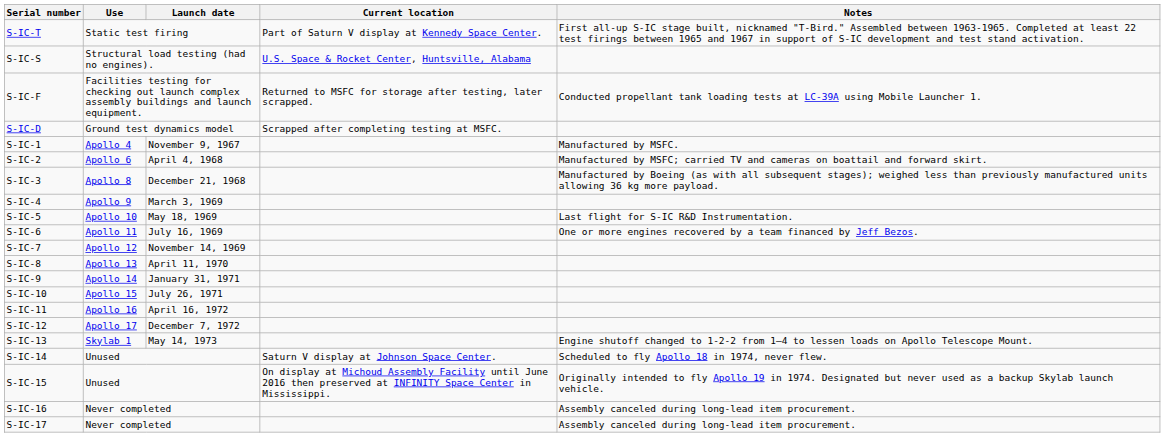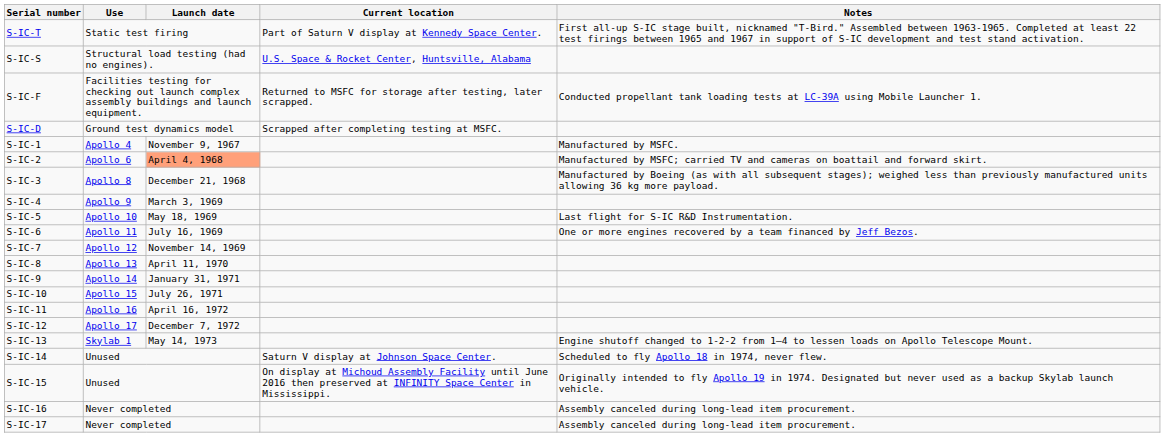S-IC-2 | Launch date: no background -> lightsalmon background
